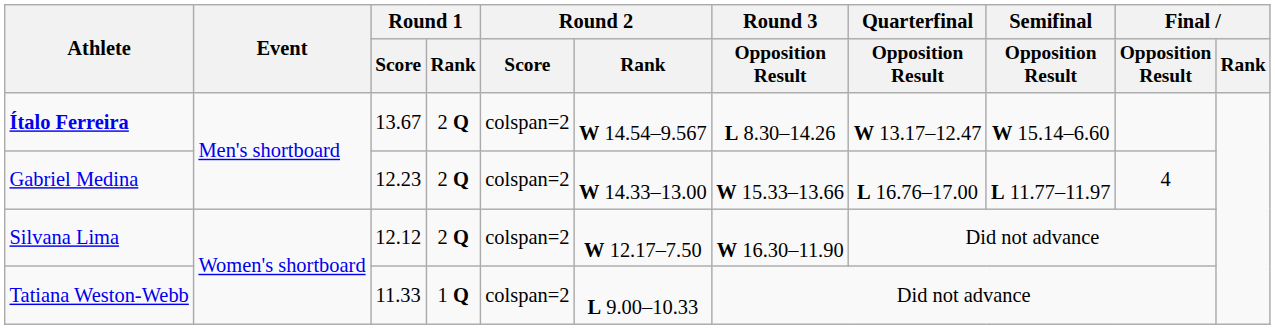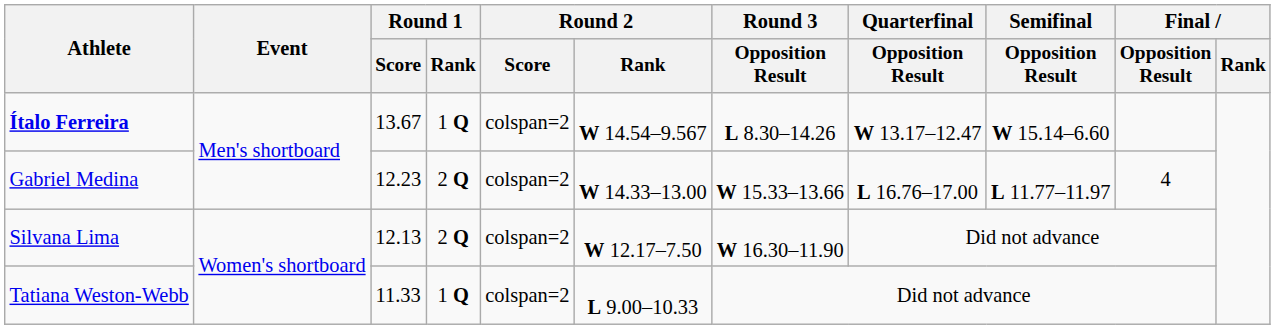Ítalo Ferreira | Round 1 / Rank: 2 Q -> 1 Q
Silvana Lima | Round 1 / Score: 12.12 -> 12.13
